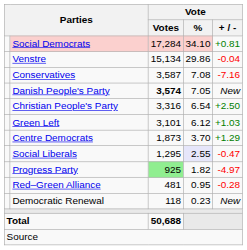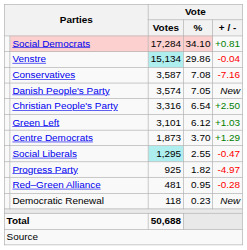Venstre | Vote / Votes: no background -> paleturquoise background
Danish People's Party | Vote / Votes: bold -> normal
Social Liberals | Vote / Votes: no background -> paleturquoise background
Social Liberals | Vote / %: lavender background -> no background
Progress Party | Vote / Votes: lightgreen background -> no background
